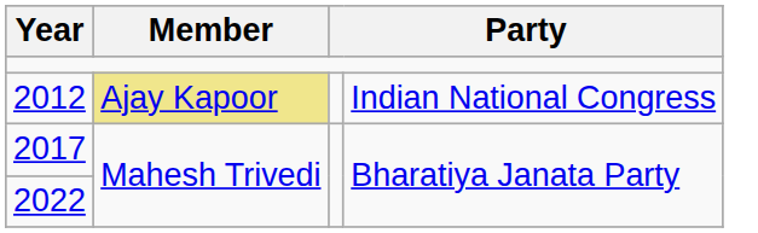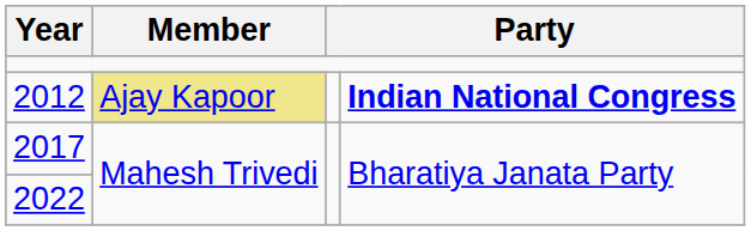2012 | column 4: normal -> bold
